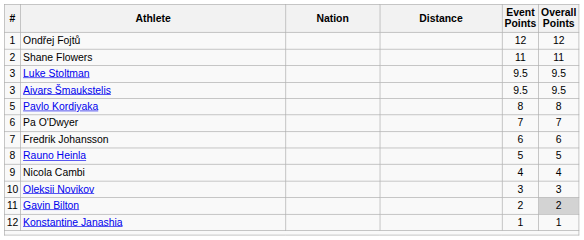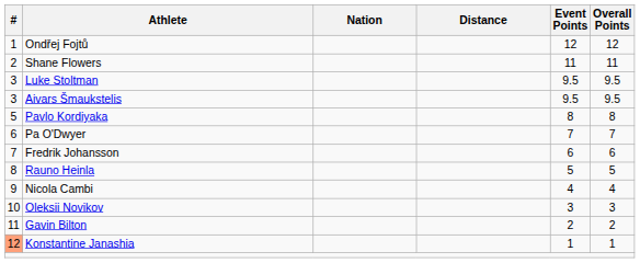Gavin Bilton | Overall Points: lightgrey background -> no background
Konstantine Janashia | #: no background -> lightsalmon background
